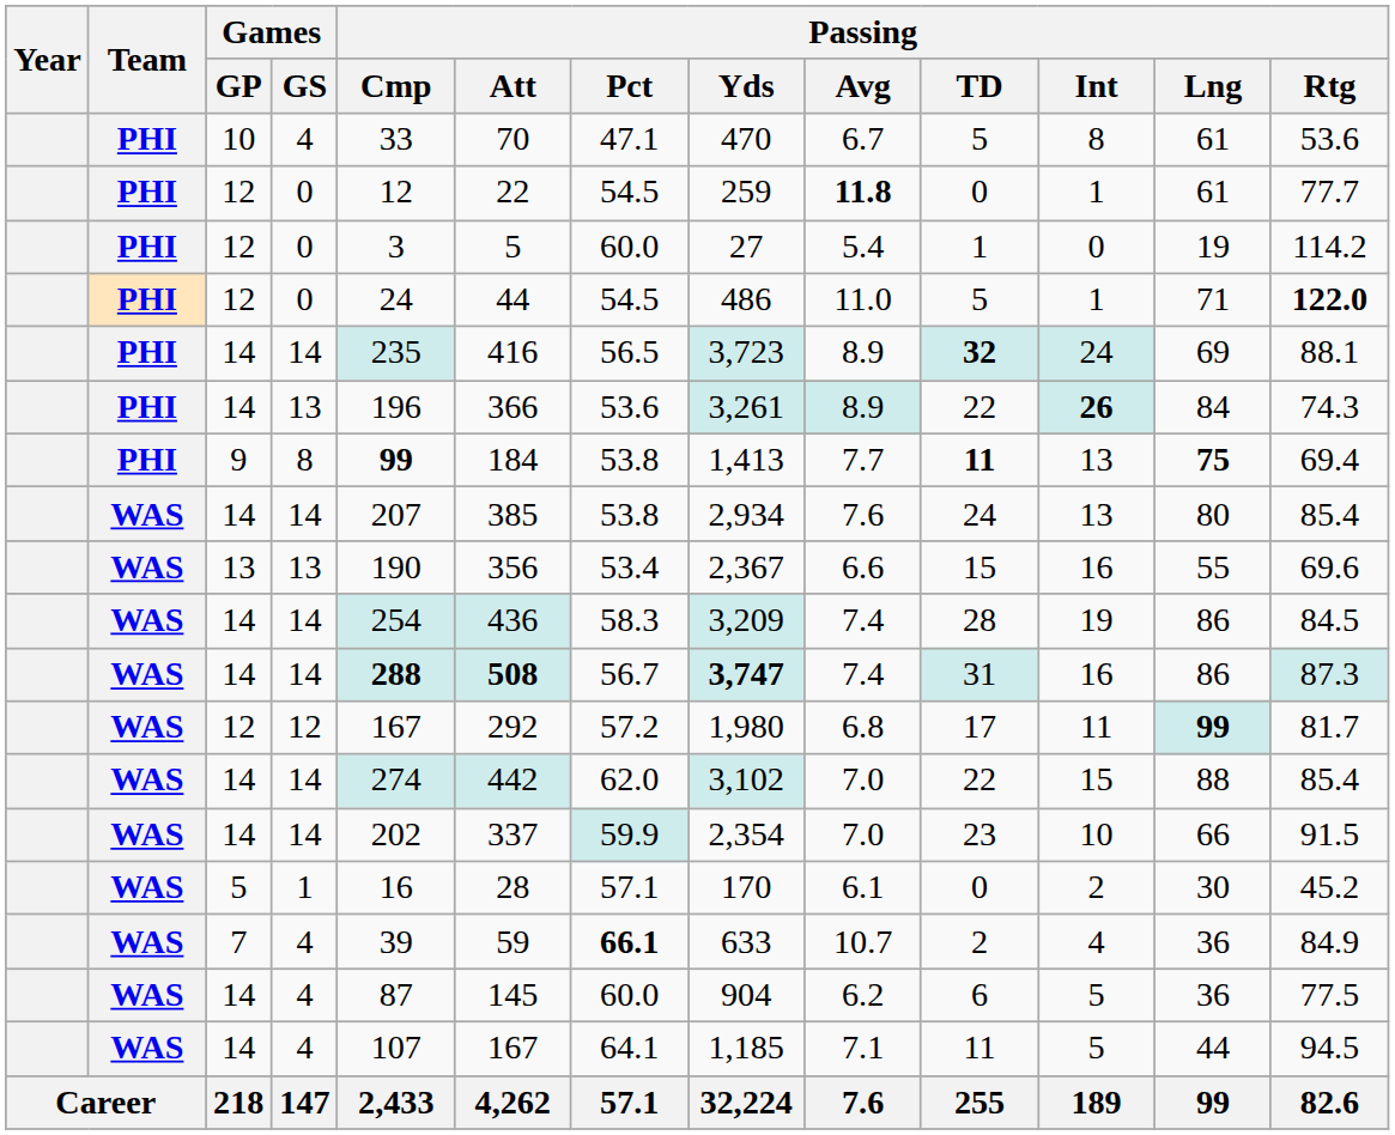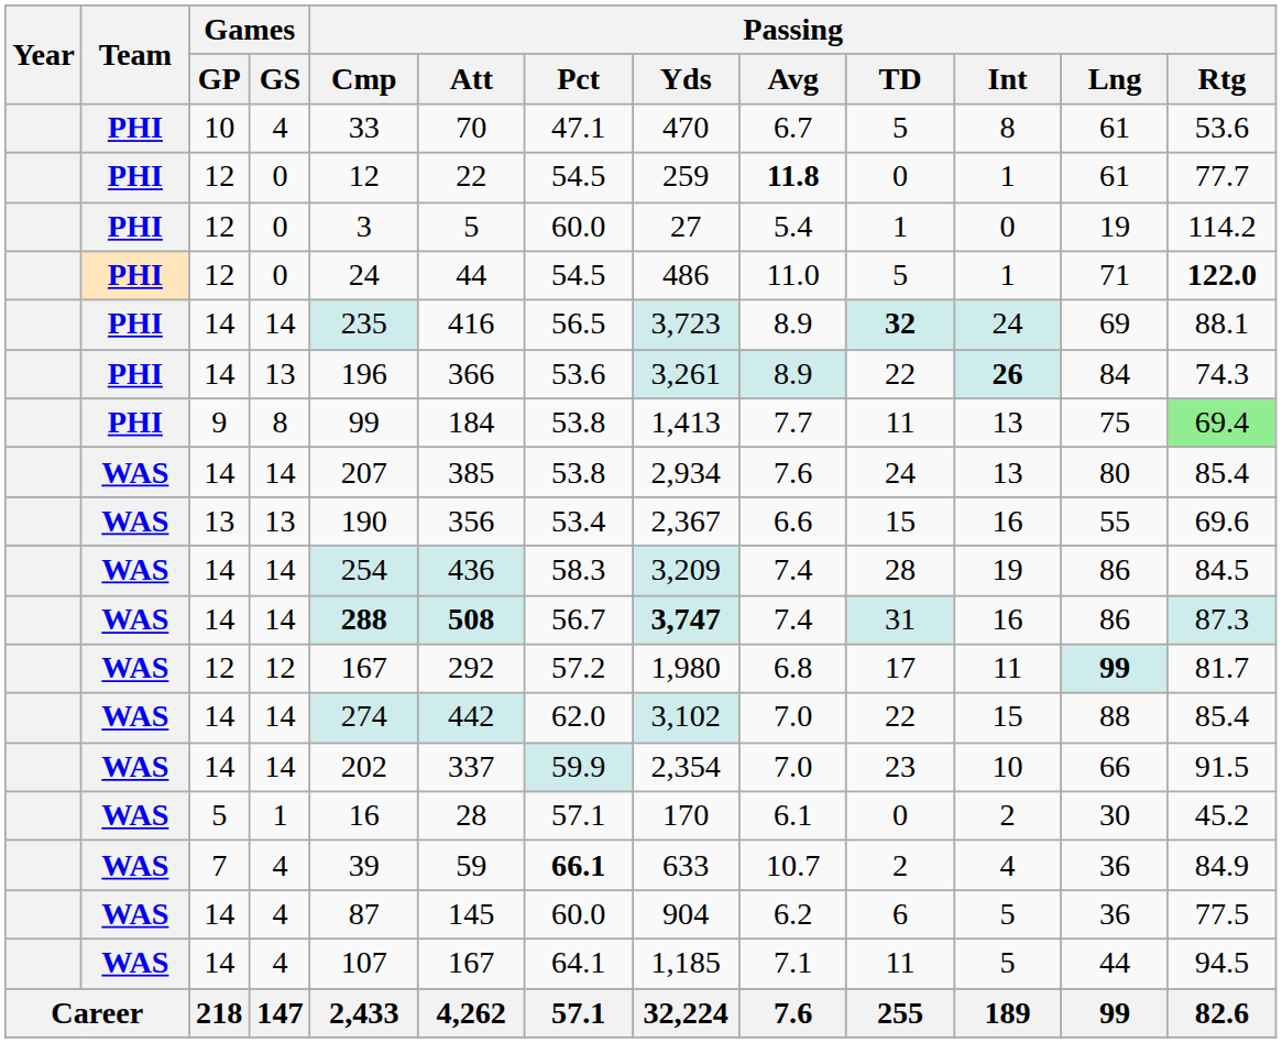9 | Passing / Cmp: bold -> normal
9 | Passing / TD: bold -> normal
9 | Passing / Lng: bold -> normal
9 | Passing / Rtg: no background -> lightgreen background
